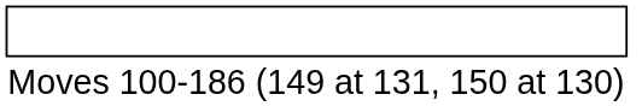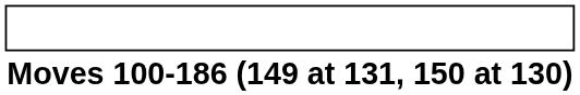row 1 | column 1: normal -> bold
